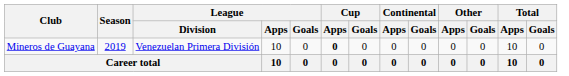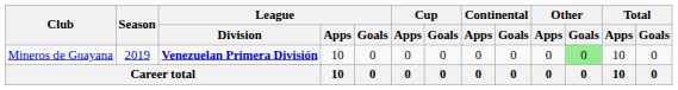Mineros de Guayana | League / Division: normal -> bold
Mineros de Guayana | Cup / Apps: bold -> normal
Mineros de Guayana | Other / Goals: no background -> lightgreen background
